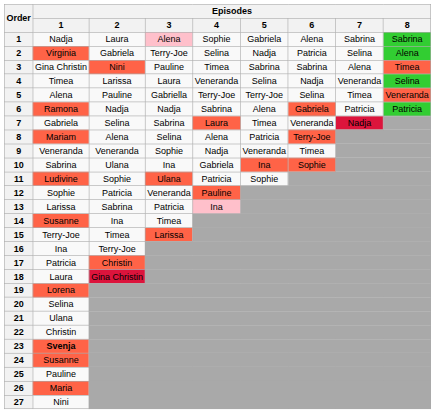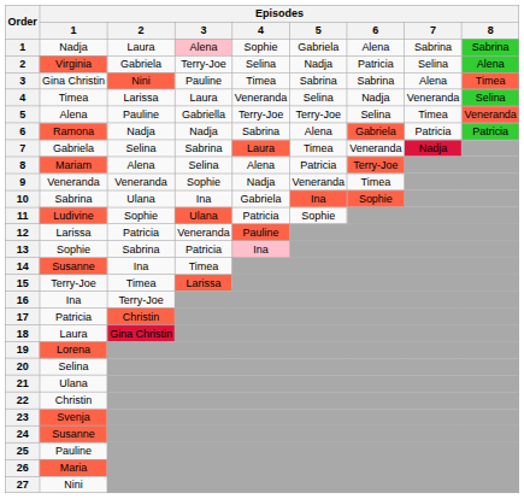12 | Episodes / 1: Sophie -> Larissa
13 | Episodes / 1: Larissa -> Sophie
23 | Episodes / 1: bold -> normal
